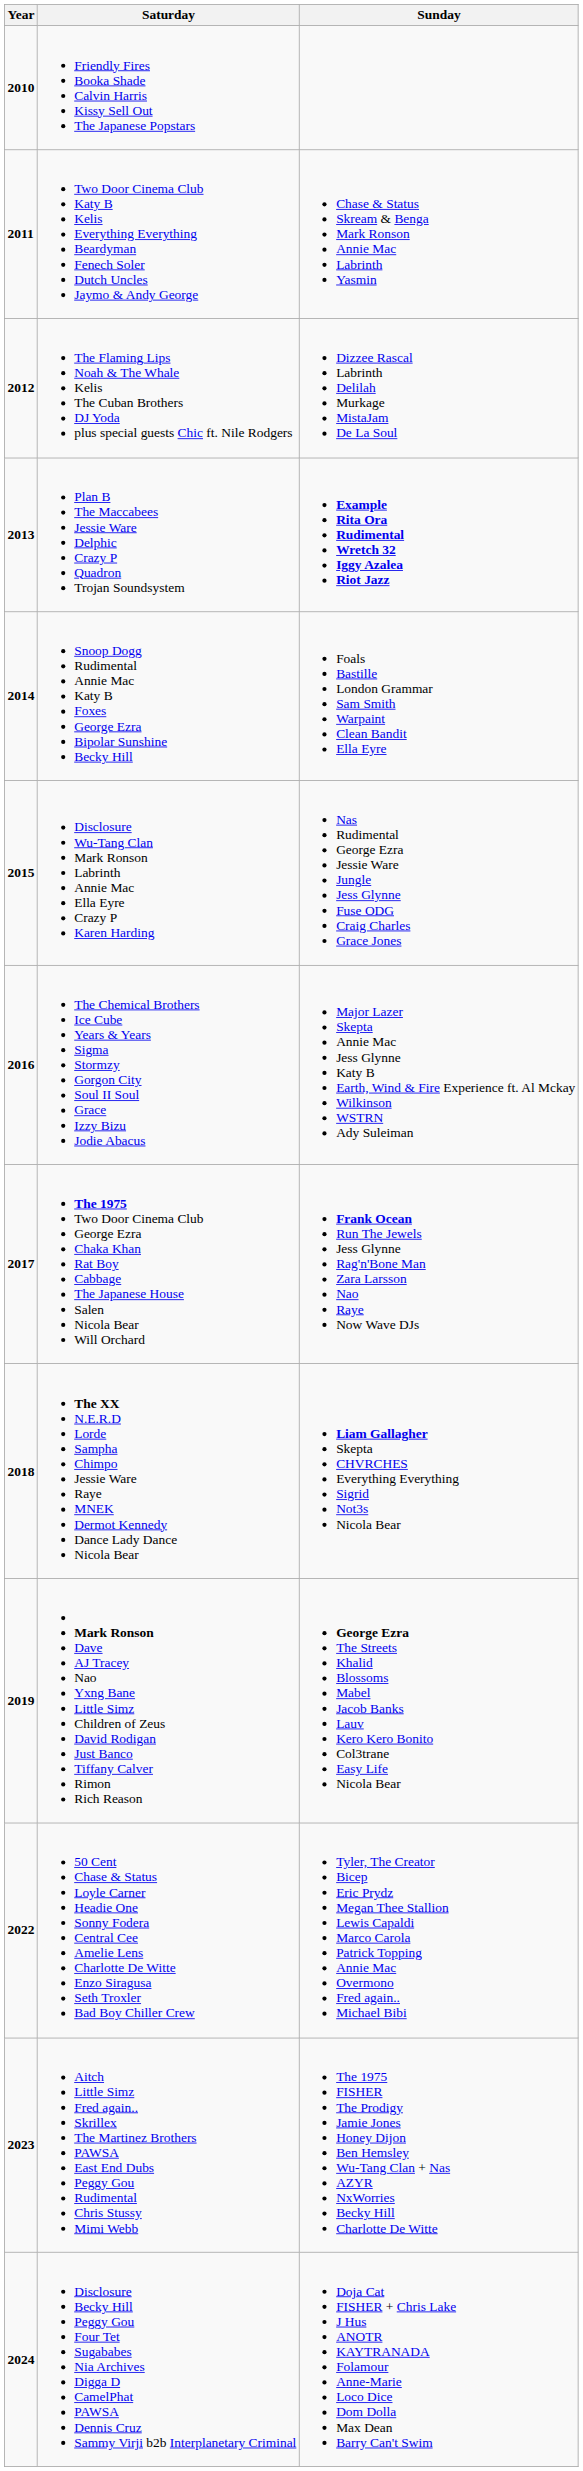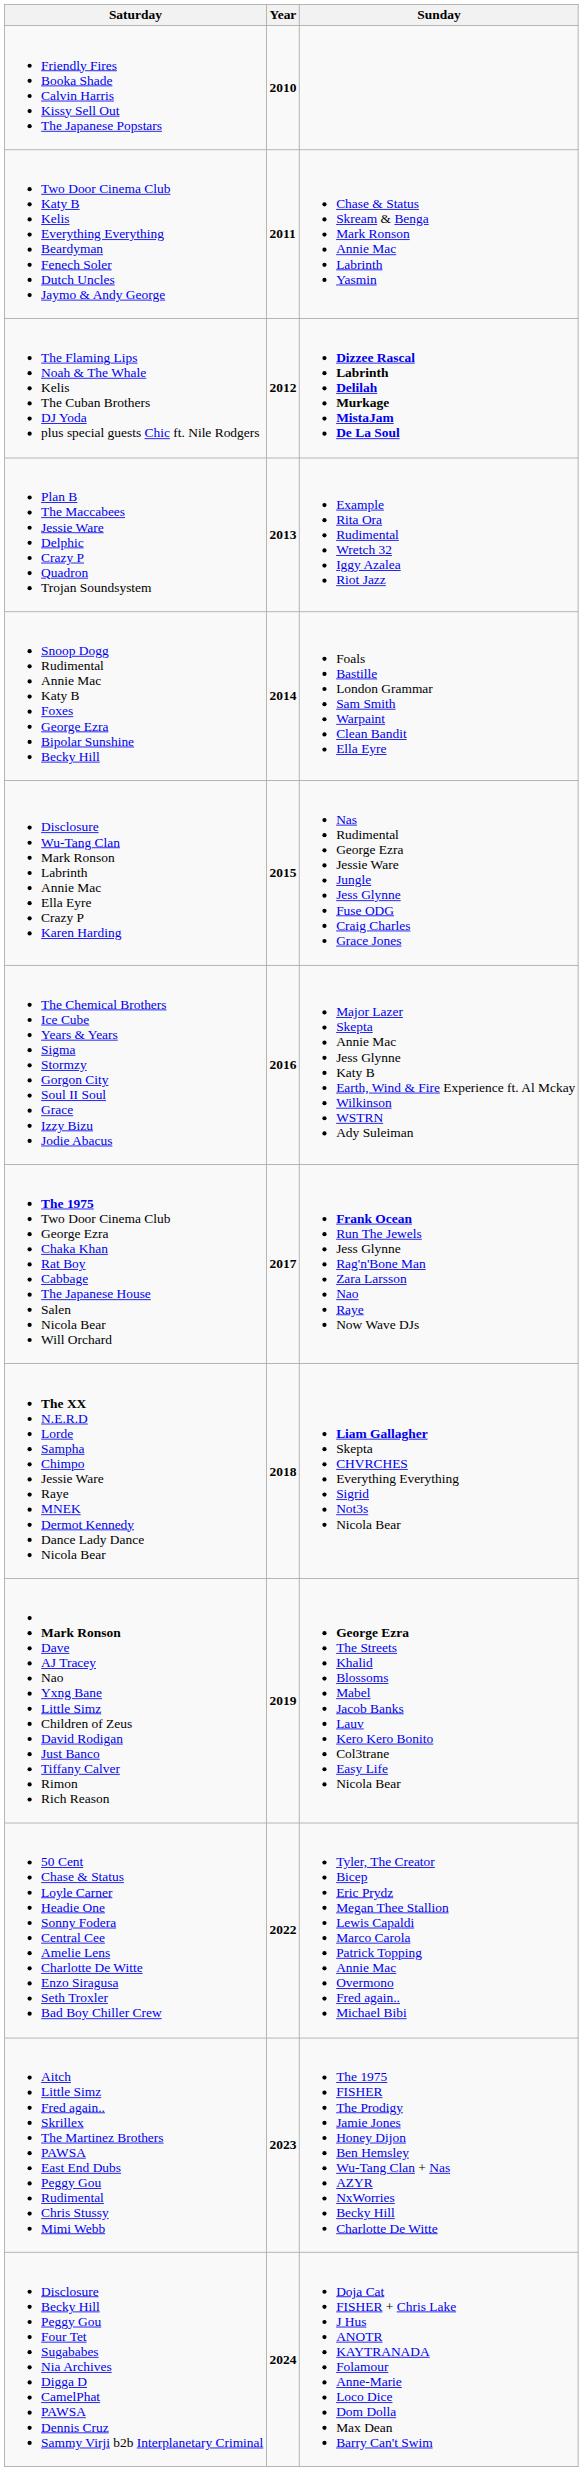columns swapped: Year <-> Saturday
row 4 | Sunday: normal -> bold
row 5 | Sunday: bold -> normal
